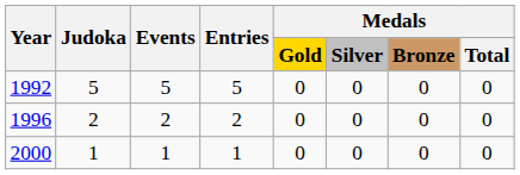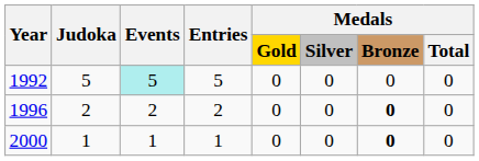1992 | Events: no background -> paleturquoise background
1996 | column 7: normal -> bold
2000 | column 7: normal -> bold
